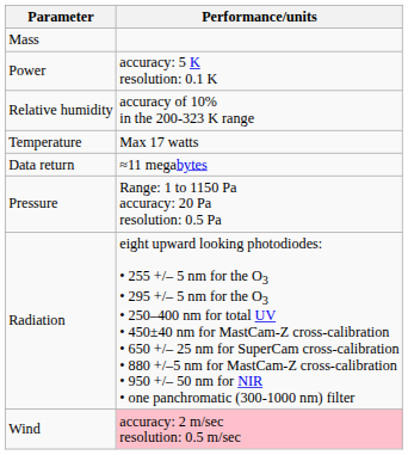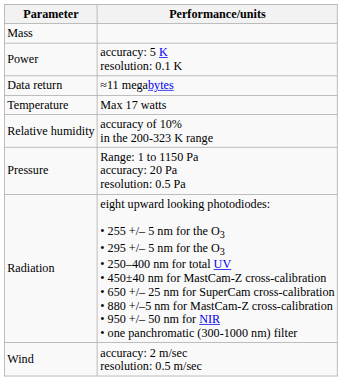rows swapped: Data return <-> Relative humidity
Wind | Performance/units: pink background -> no background
